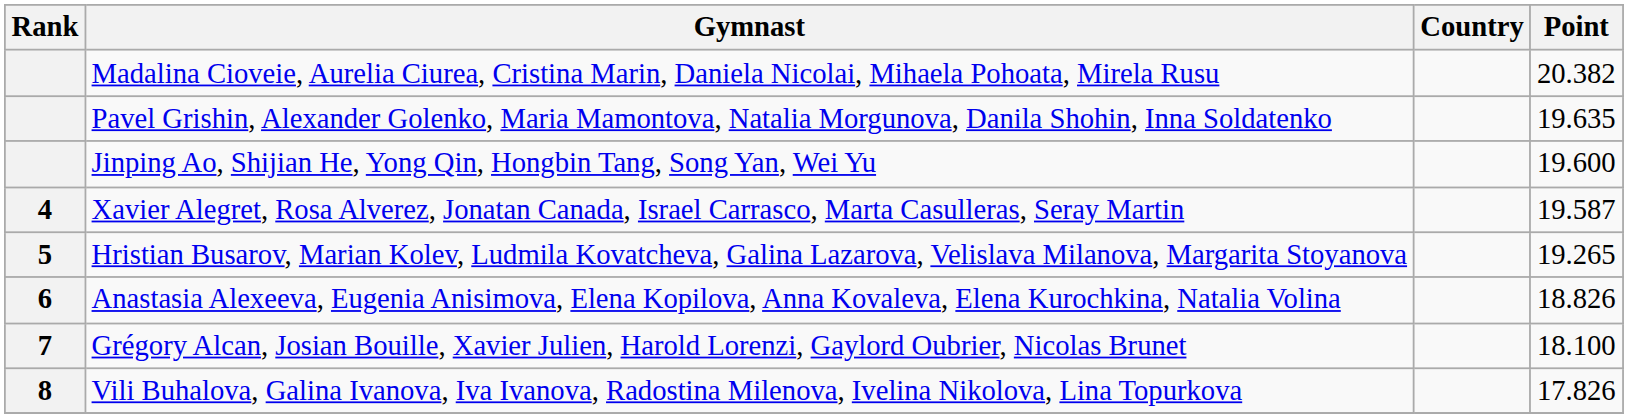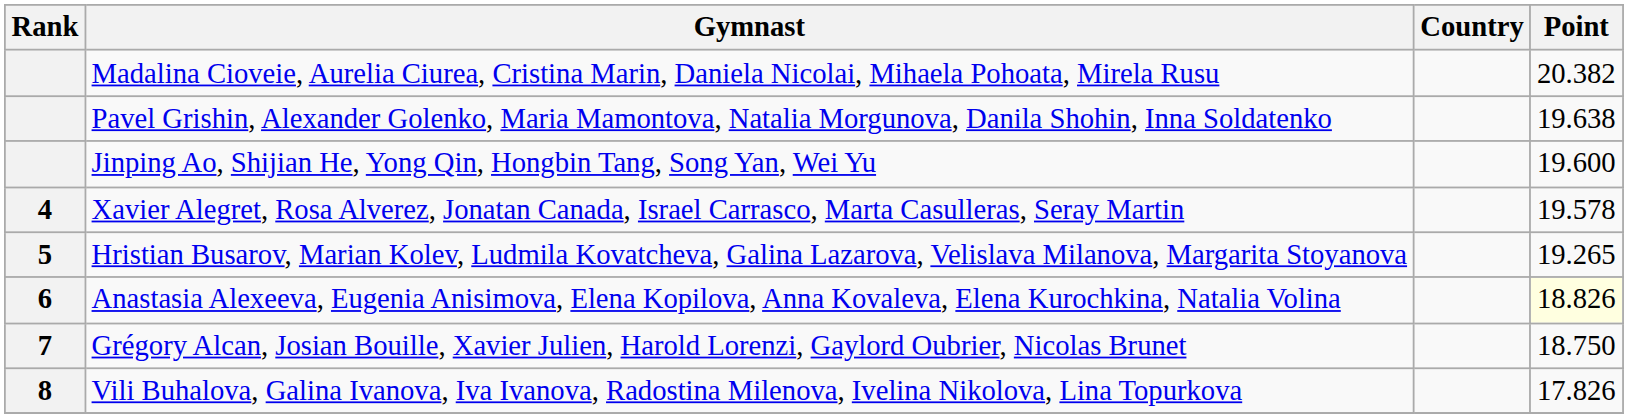row 3 | Point: 19.635 -> 19.638
row 5 | Point: 19.587 -> 19.578
row 7 | Point: no background -> lightyellow background
row 8 | Point: 18.100 -> 18.750
